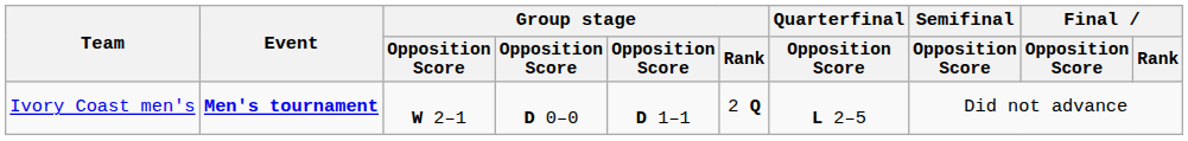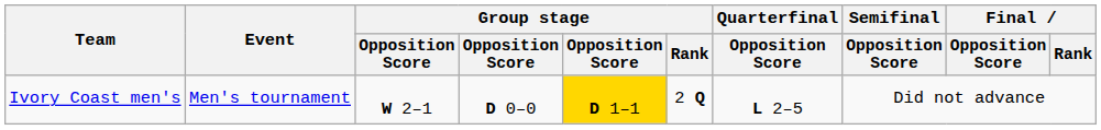Ivory Coast men's | Event: bold -> normal
Ivory Coast men's | column 5: no background -> gold background
